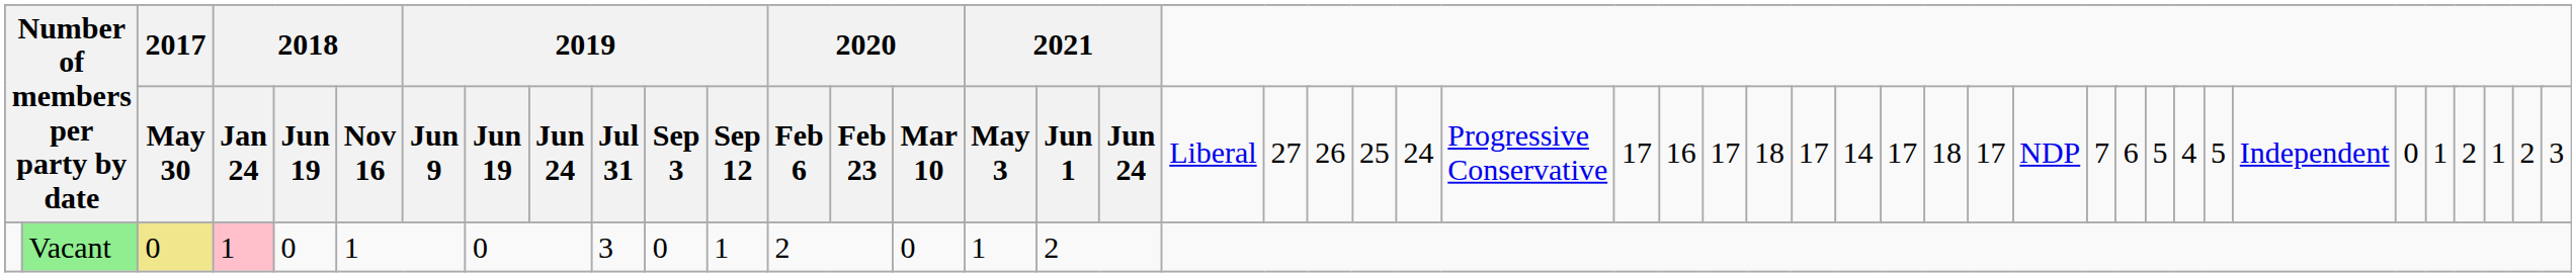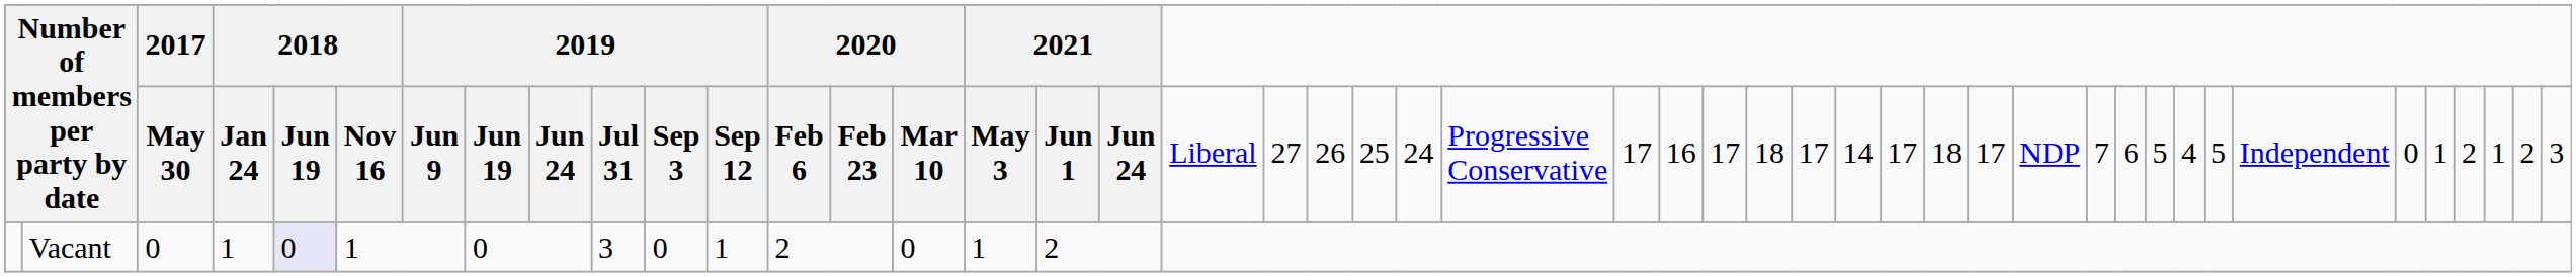row 3 | column 2: lightgreen background -> no background
row 3 | 2017: khaki background -> no background
row 3 | column 4: pink background -> no background
row 3 | column 5: no background -> lavender background
